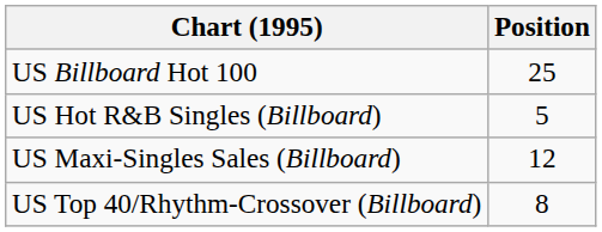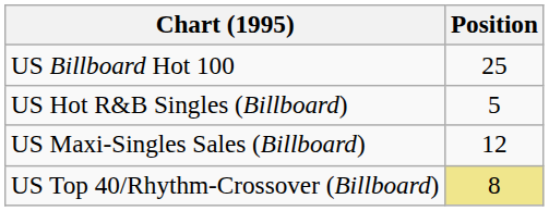US Top 40/Rhythm-Crossover (Billboard) | Position: no background -> khaki background
